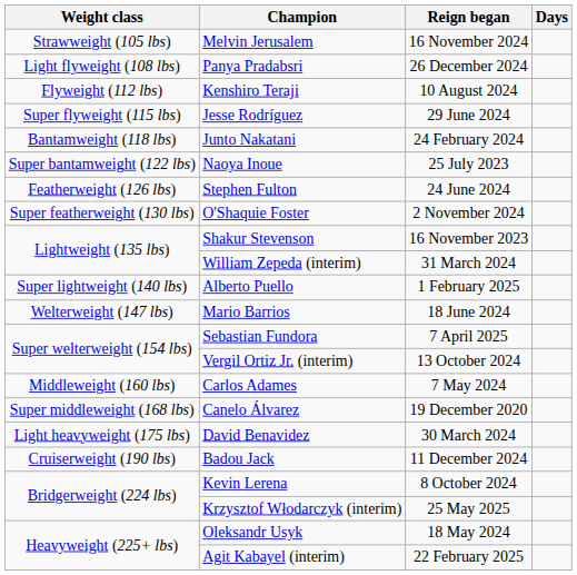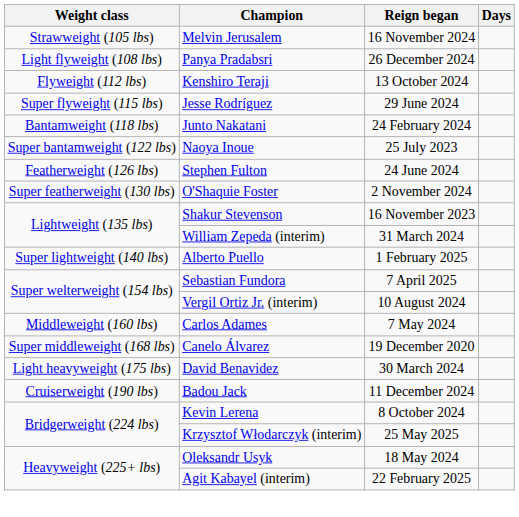Kenshiro Teraji | Reign began: 10 August 2024 -> 13 October 2024
- row: Welterweight (147 lbs) | Mario Barrios | 18 June 2024
Vergil Ortiz Jr. (interim) | Reign began: 13 October 2024 -> 10 August 2024
